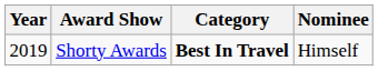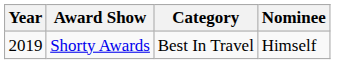Shorty Awards | Category: bold -> normal
